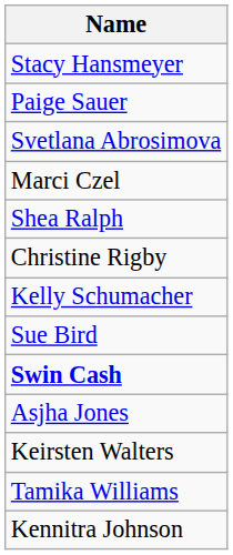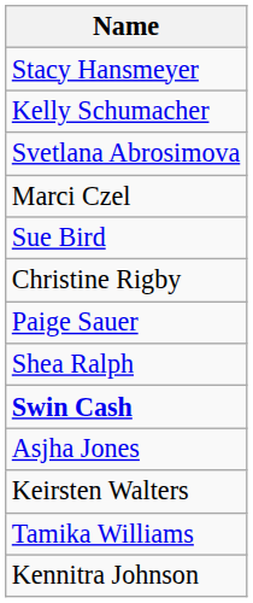row 3 | column 1: Paige Sauer -> Kelly Schumacher
row 6 | column 1: Shea Ralph -> Sue Bird
row 8 | column 1: Kelly Schumacher -> Paige Sauer
row 9 | column 1: Sue Bird -> Shea Ralph
